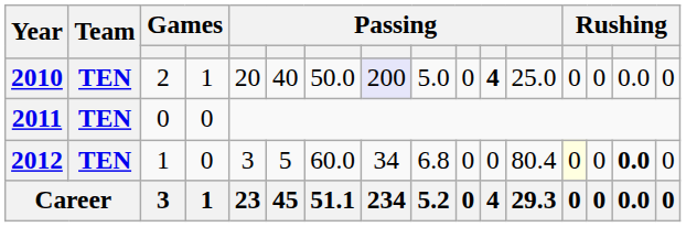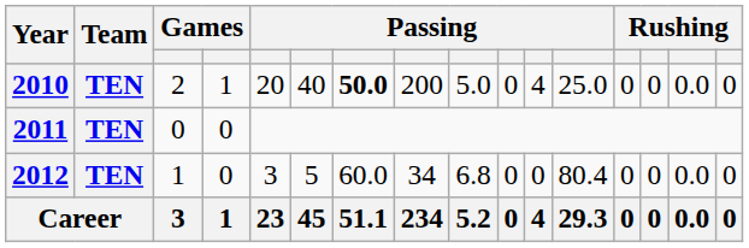2010 | column 7: normal -> bold
2010 | column 8: lavender background -> no background
2010 | column 11: bold -> normal
2012 | column 13: lightyellow background -> no background
2012 | column 15: bold -> normal
